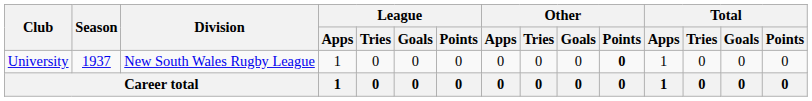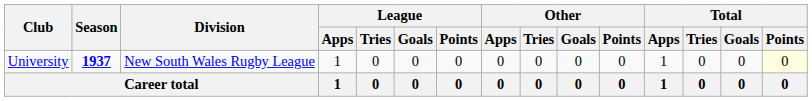University | Season: normal -> bold
University | Other / Points: bold -> normal
University | Total / Points: no background -> lightyellow background
